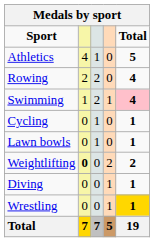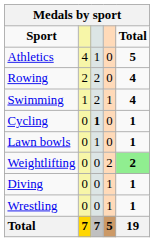Swimming | Total: pink background -> no background
Cycling | column 3: normal -> bold
Weightlifting | column 2: bold -> normal
Weightlifting | Total: no background -> lightgreen background
Wrestling | Total: gold background -> no background
